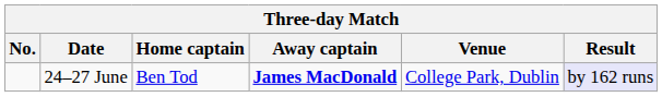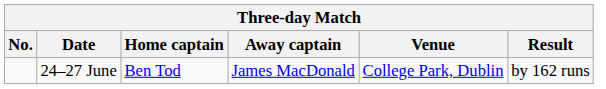24–27 June | Away captain: bold -> normal
24–27 June | Result: lavender background -> no background
